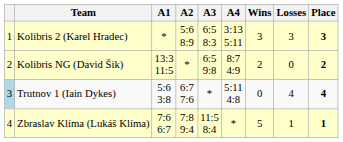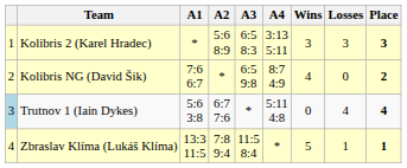Kolibris NG (David Šik) | A1: 13:3 11:5 -> 7:6 6:7
Kolibris NG (David Šik) | Wins: 2 -> 4
Zbraslav Klíma (Lukáš Klíma) | A1: 7:6 6:7 -> 13:3 11:5
